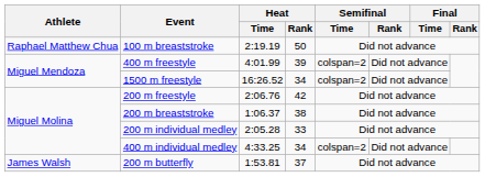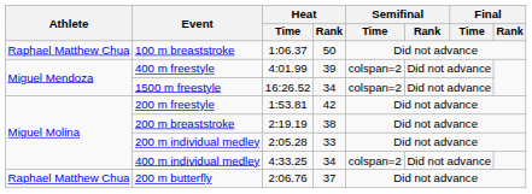100 m breaststroke | Heat / Time: 2:19.19 -> 1:06.37
200 m freestyle | Heat / Time: 2:06.76 -> 1:53.81
200 m breaststroke | Heat / Time: 1:06.37 -> 2:19.19
200 m butterfly | Athlete: James Walsh -> Raphael Matthew Chua
200 m butterfly | Heat / Time: 1:53.81 -> 2:06.76
